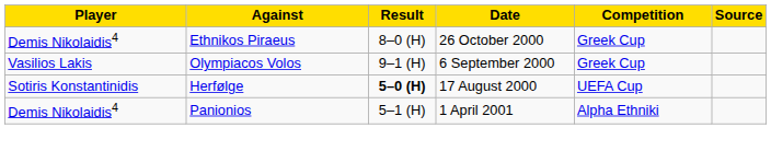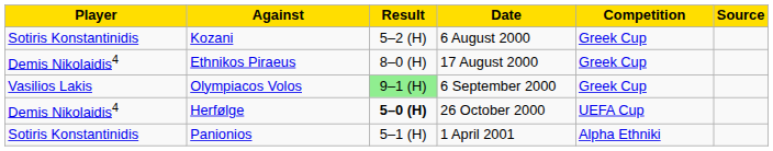+ row: Sotiris Konstantinidis | Kozani | 5–2 (H) | 6 August 2000 | Greek Cup
Ethnikos Piraeus | Date: 26 October 2000 -> 17 August 2000
Olympiacos Volos | Result: no background -> lightgreen background
Herfølge | Player: Sotiris Konstantinidis -> Demis Nikolaidis4
Herfølge | Date: 17 August 2000 -> 26 October 2000
Panionios | Player: Demis Nikolaidis4 -> Sotiris Konstantinidis
